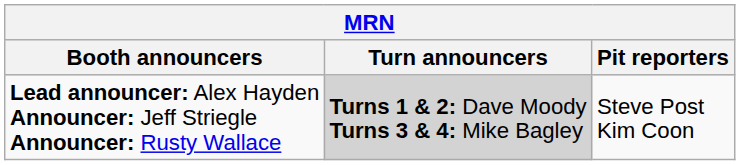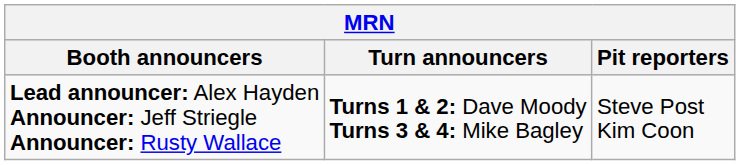row 3 | Turn announcers: lightgrey background -> no background
